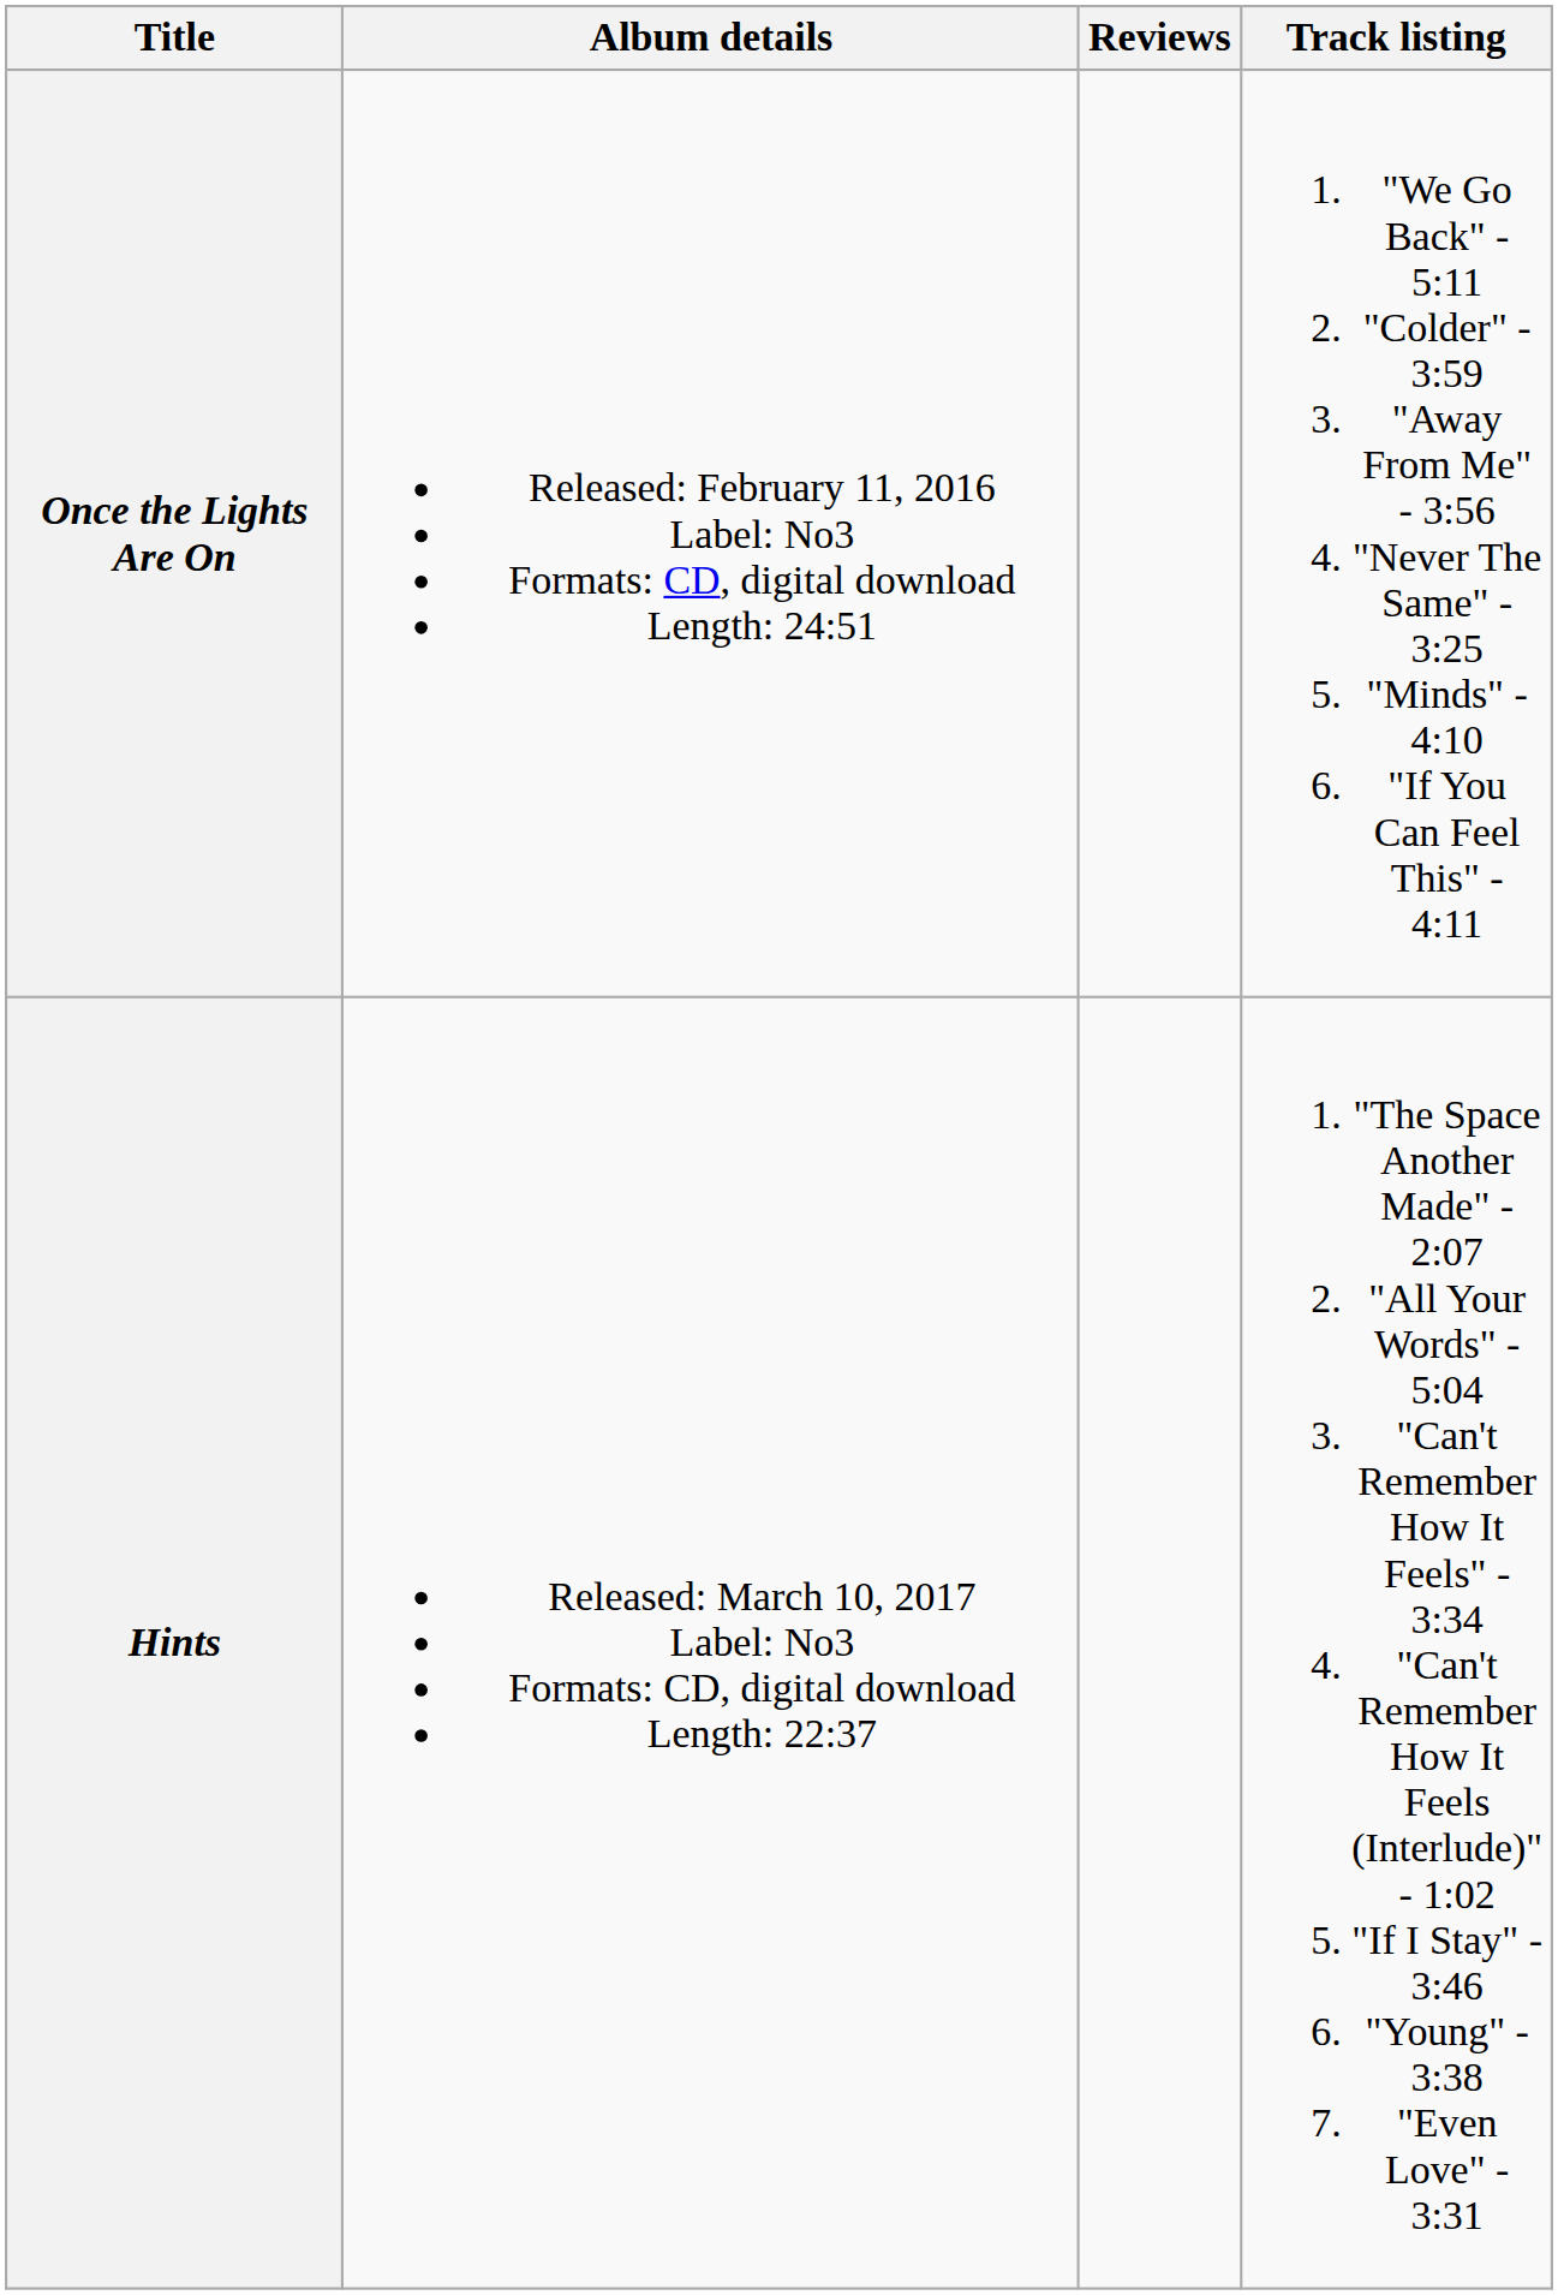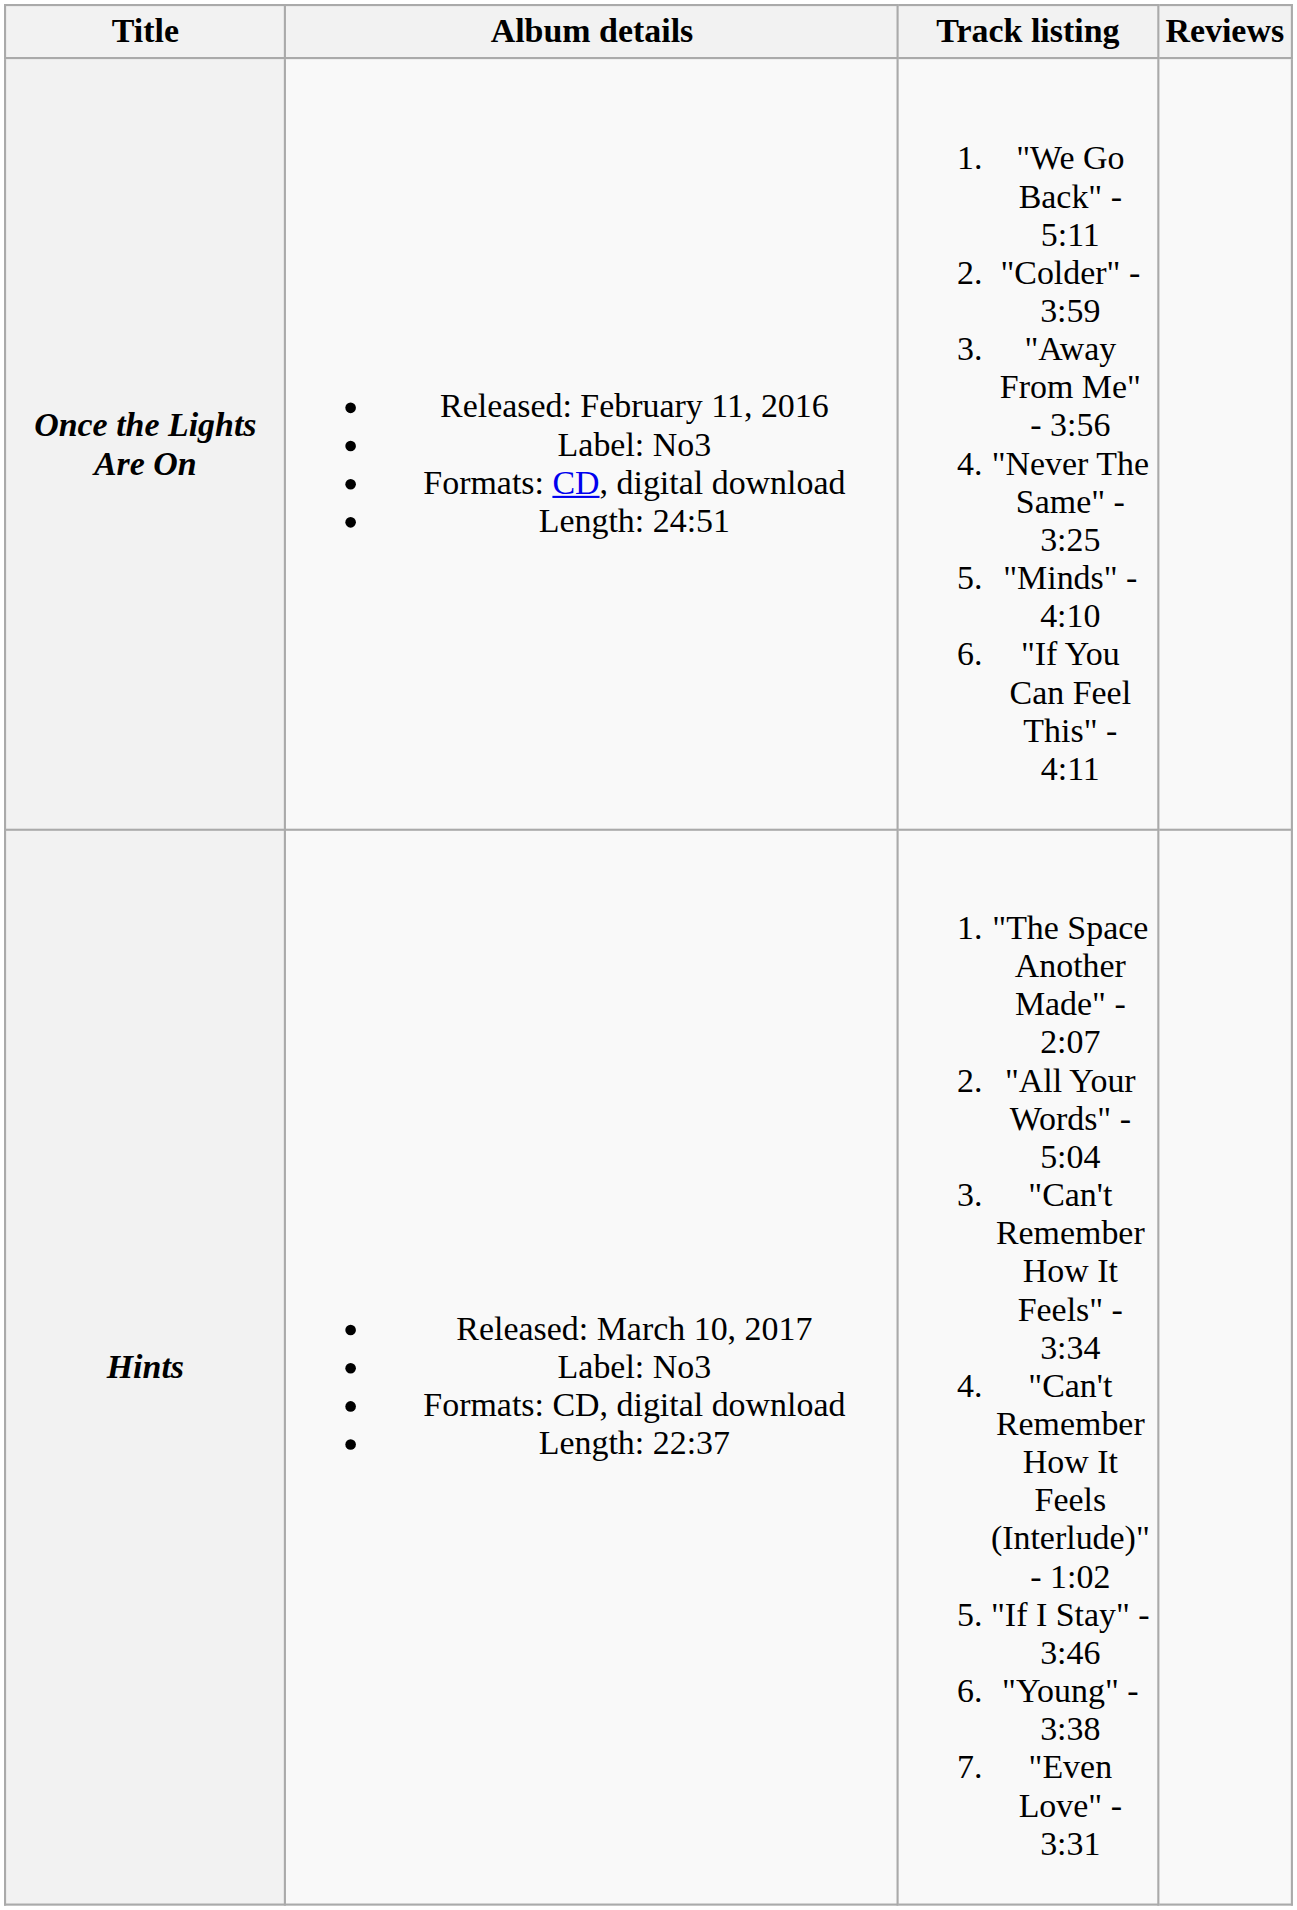columns swapped: Track listing <-> Reviews
